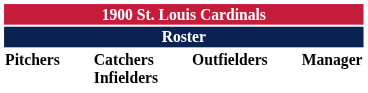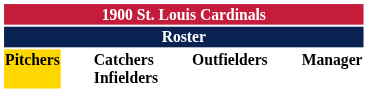Pitchers | column 1: no background -> gold background
